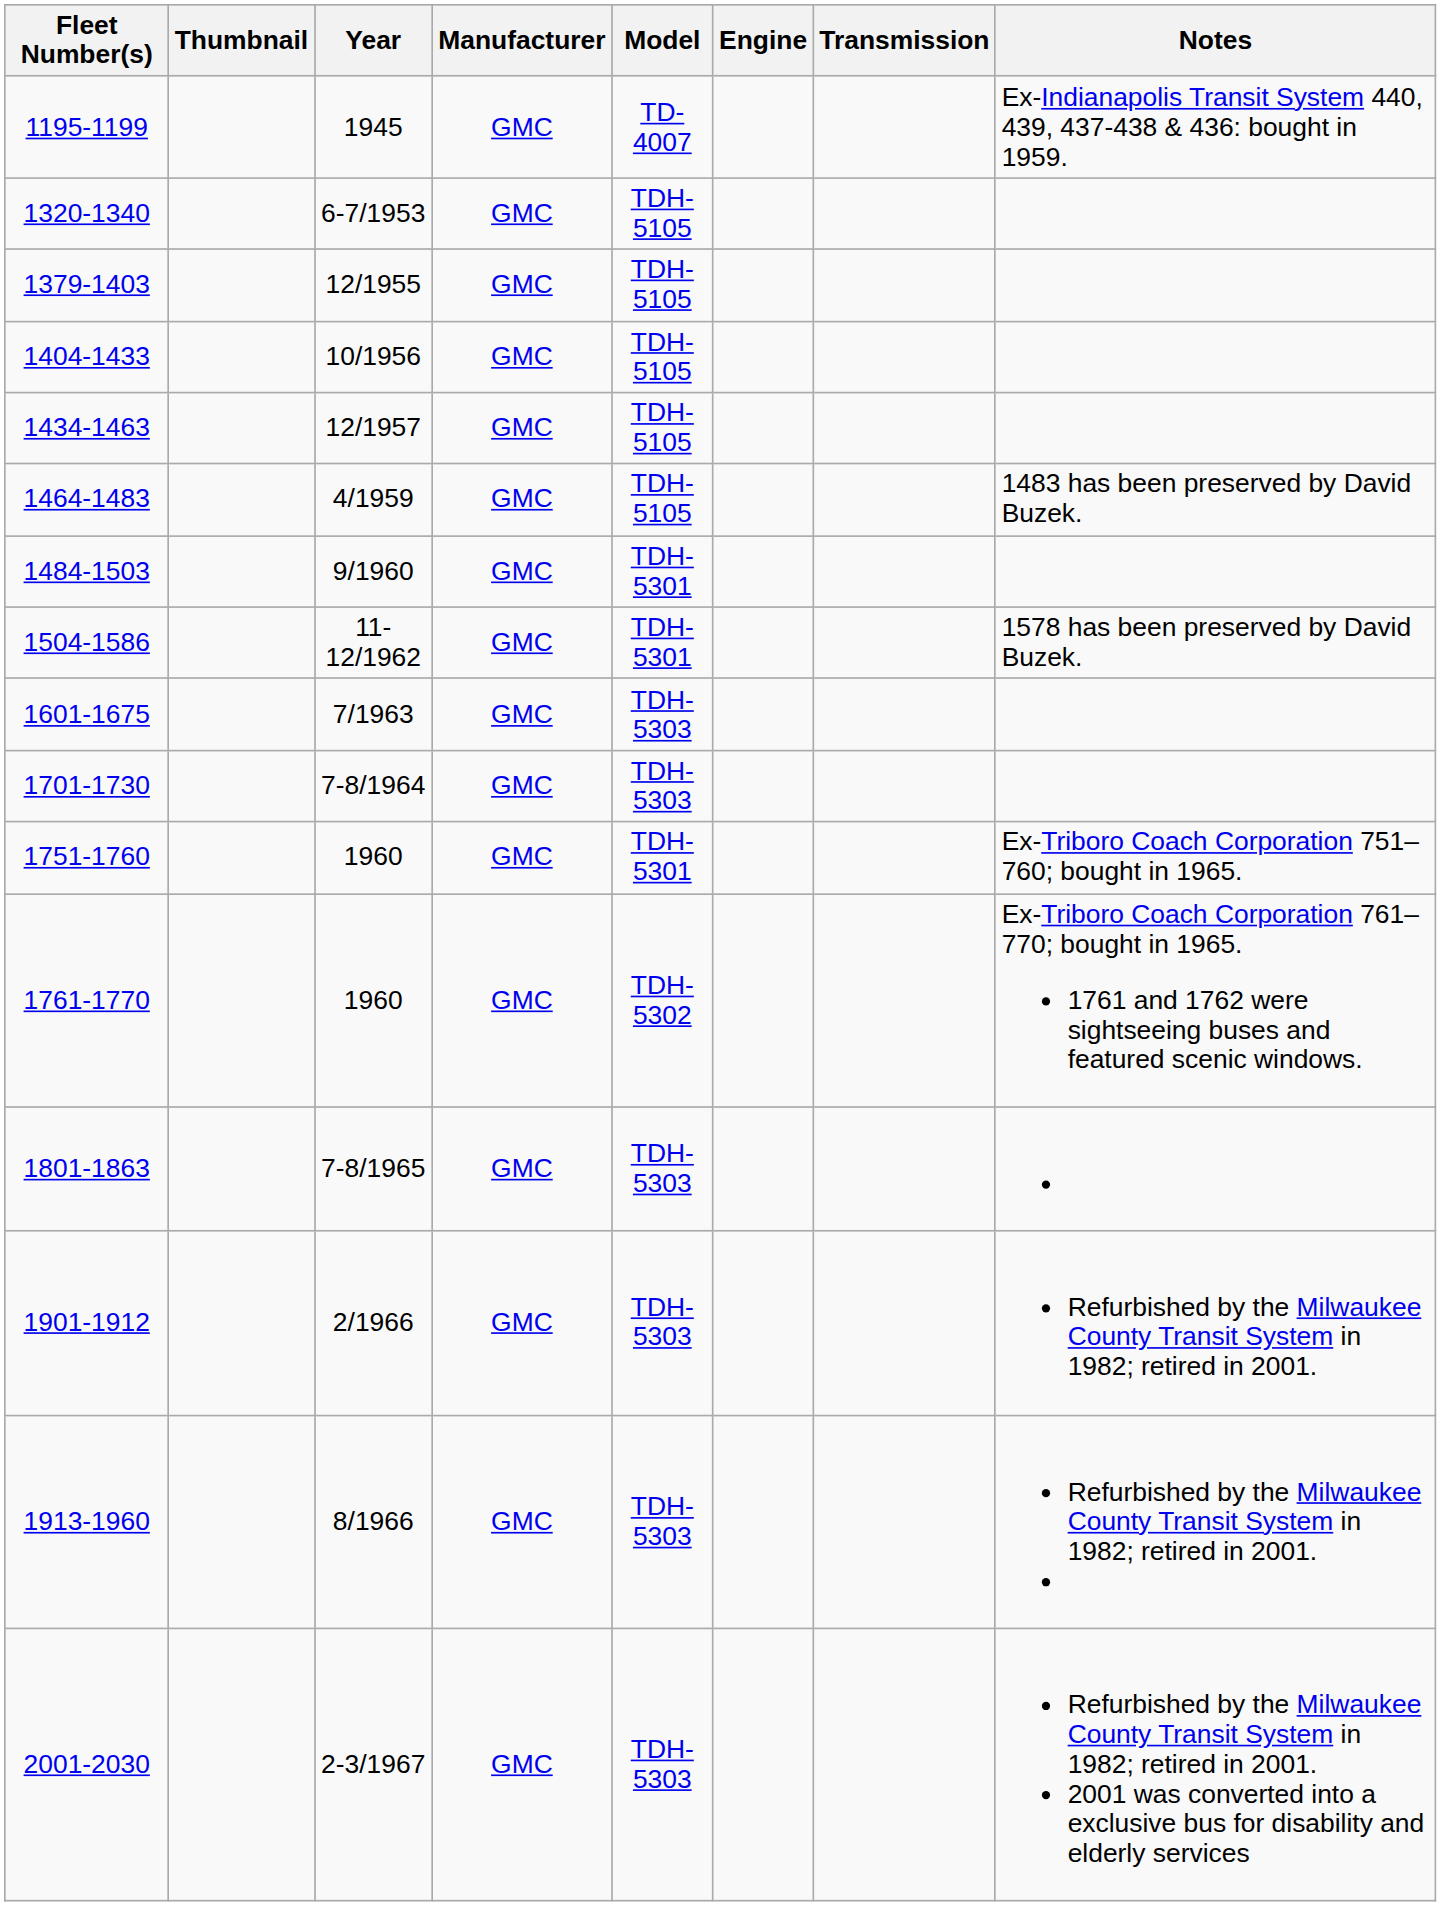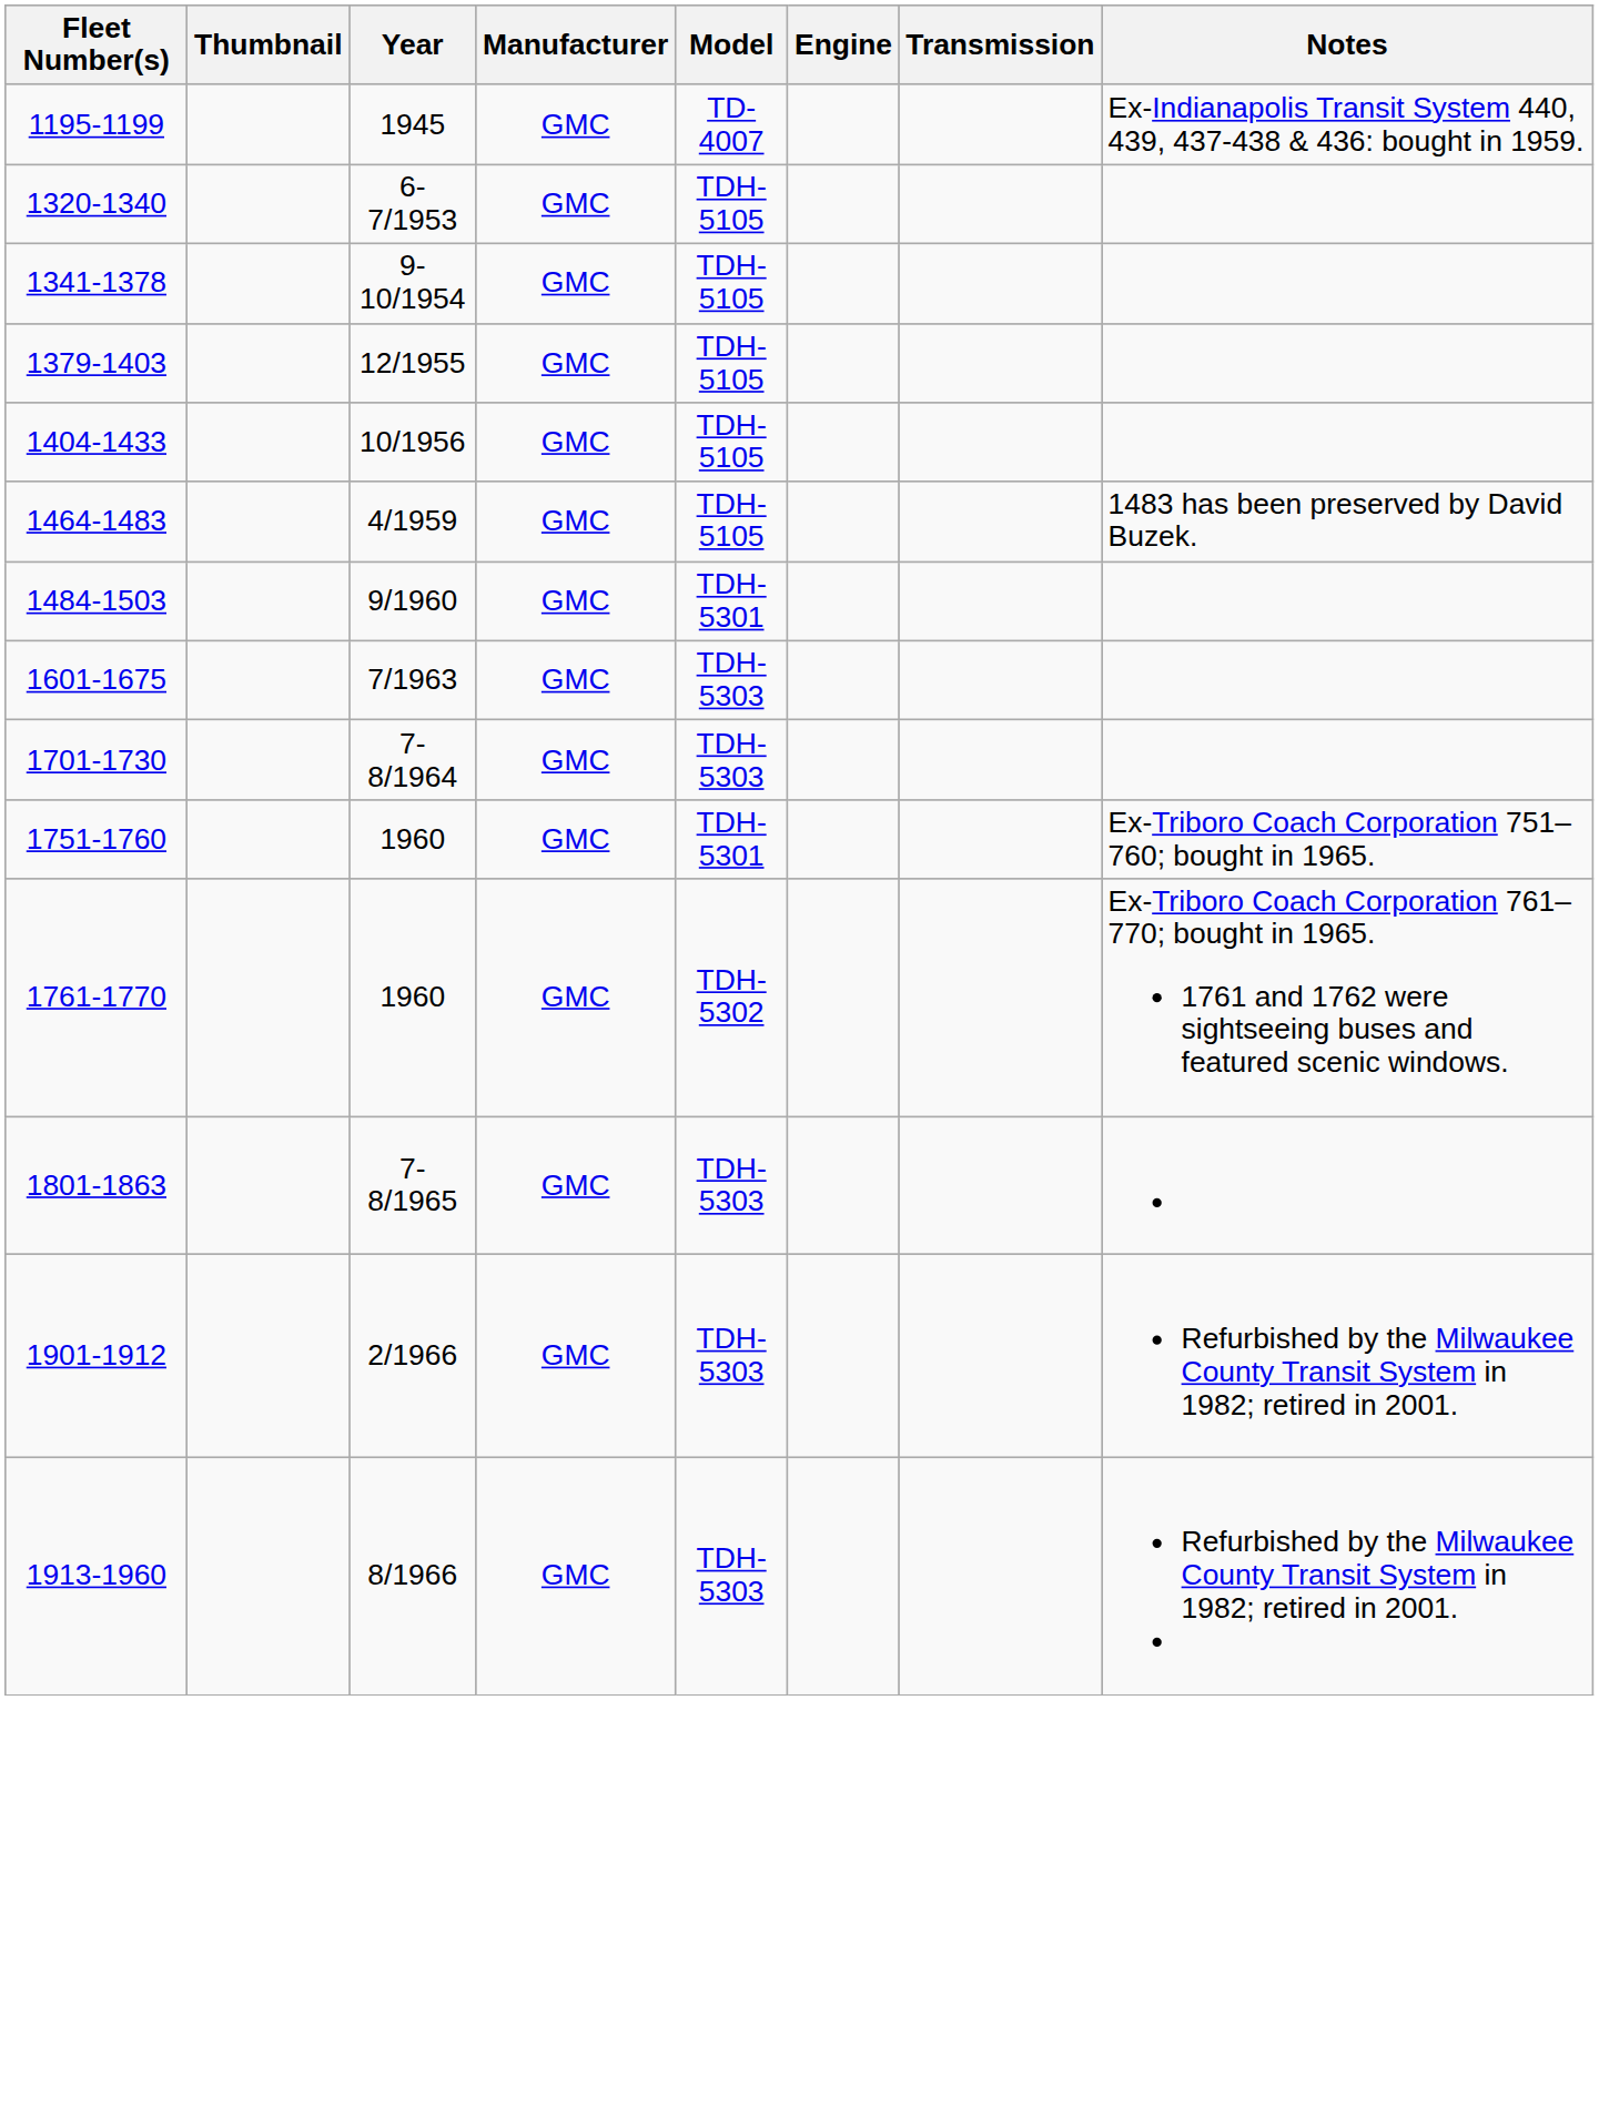+ row: 1341-1378 | 9-10/1954 | GMC | TDH-5105
- row: 1434-1463 | 12/1957 | GMC | TDH-5105
- row: 1504-1586 | 11-12/1962 | GMC | TDH-5301 | 1578 has been preserved by David Buzek.
- row: 2001-2030 | 2-3/1967 | GMC | TDH-5303 | Refurbished by the Milwaukee County Transit System in 1982; retired in 2001. 2001 was converted into a exclusive bus for disability and elderly services
